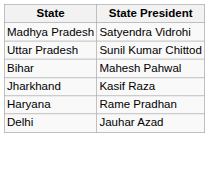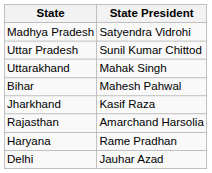+ row: Uttarakhand | Mahak Singh
+ row: Rajasthan | Amarchand Harsolia
